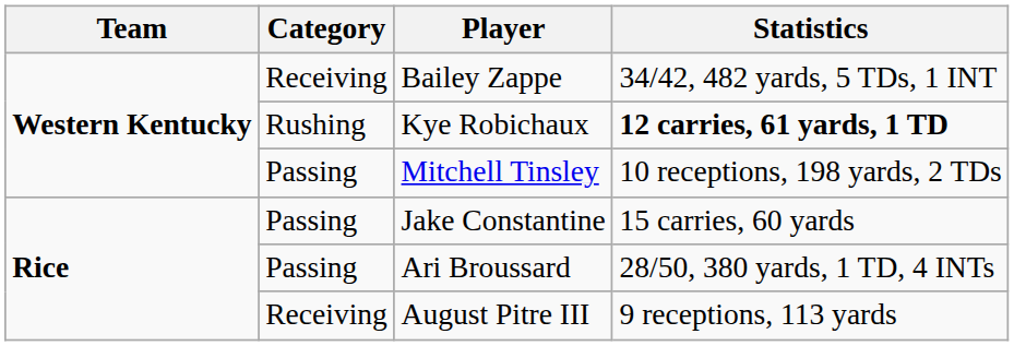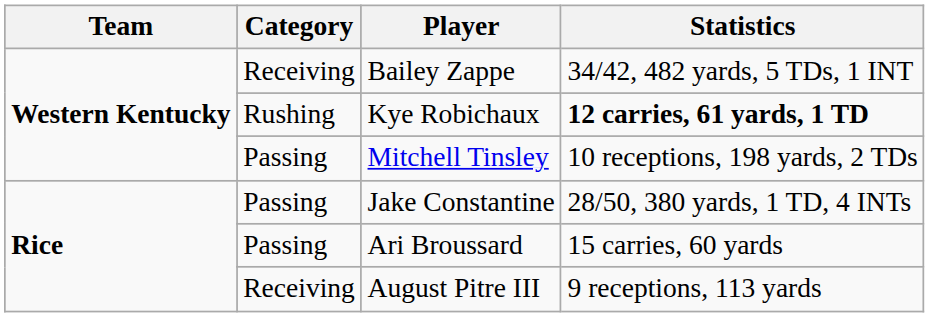Jake Constantine | Statistics: 15 carries, 60 yards -> 28/50, 380 yards, 1 TD, 4 INTs
Ari Broussard | Statistics: 28/50, 380 yards, 1 TD, 4 INTs -> 15 carries, 60 yards
